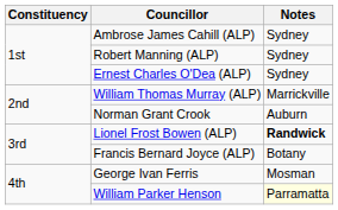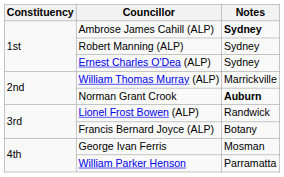Ambrose James Cahill (ALP) | Notes: normal -> bold
Norman Grant Crook | Notes: normal -> bold
Lionel Frost Bowen (ALP) | Notes: bold -> normal
William Parker Henson | Notes: lightyellow background -> no background
